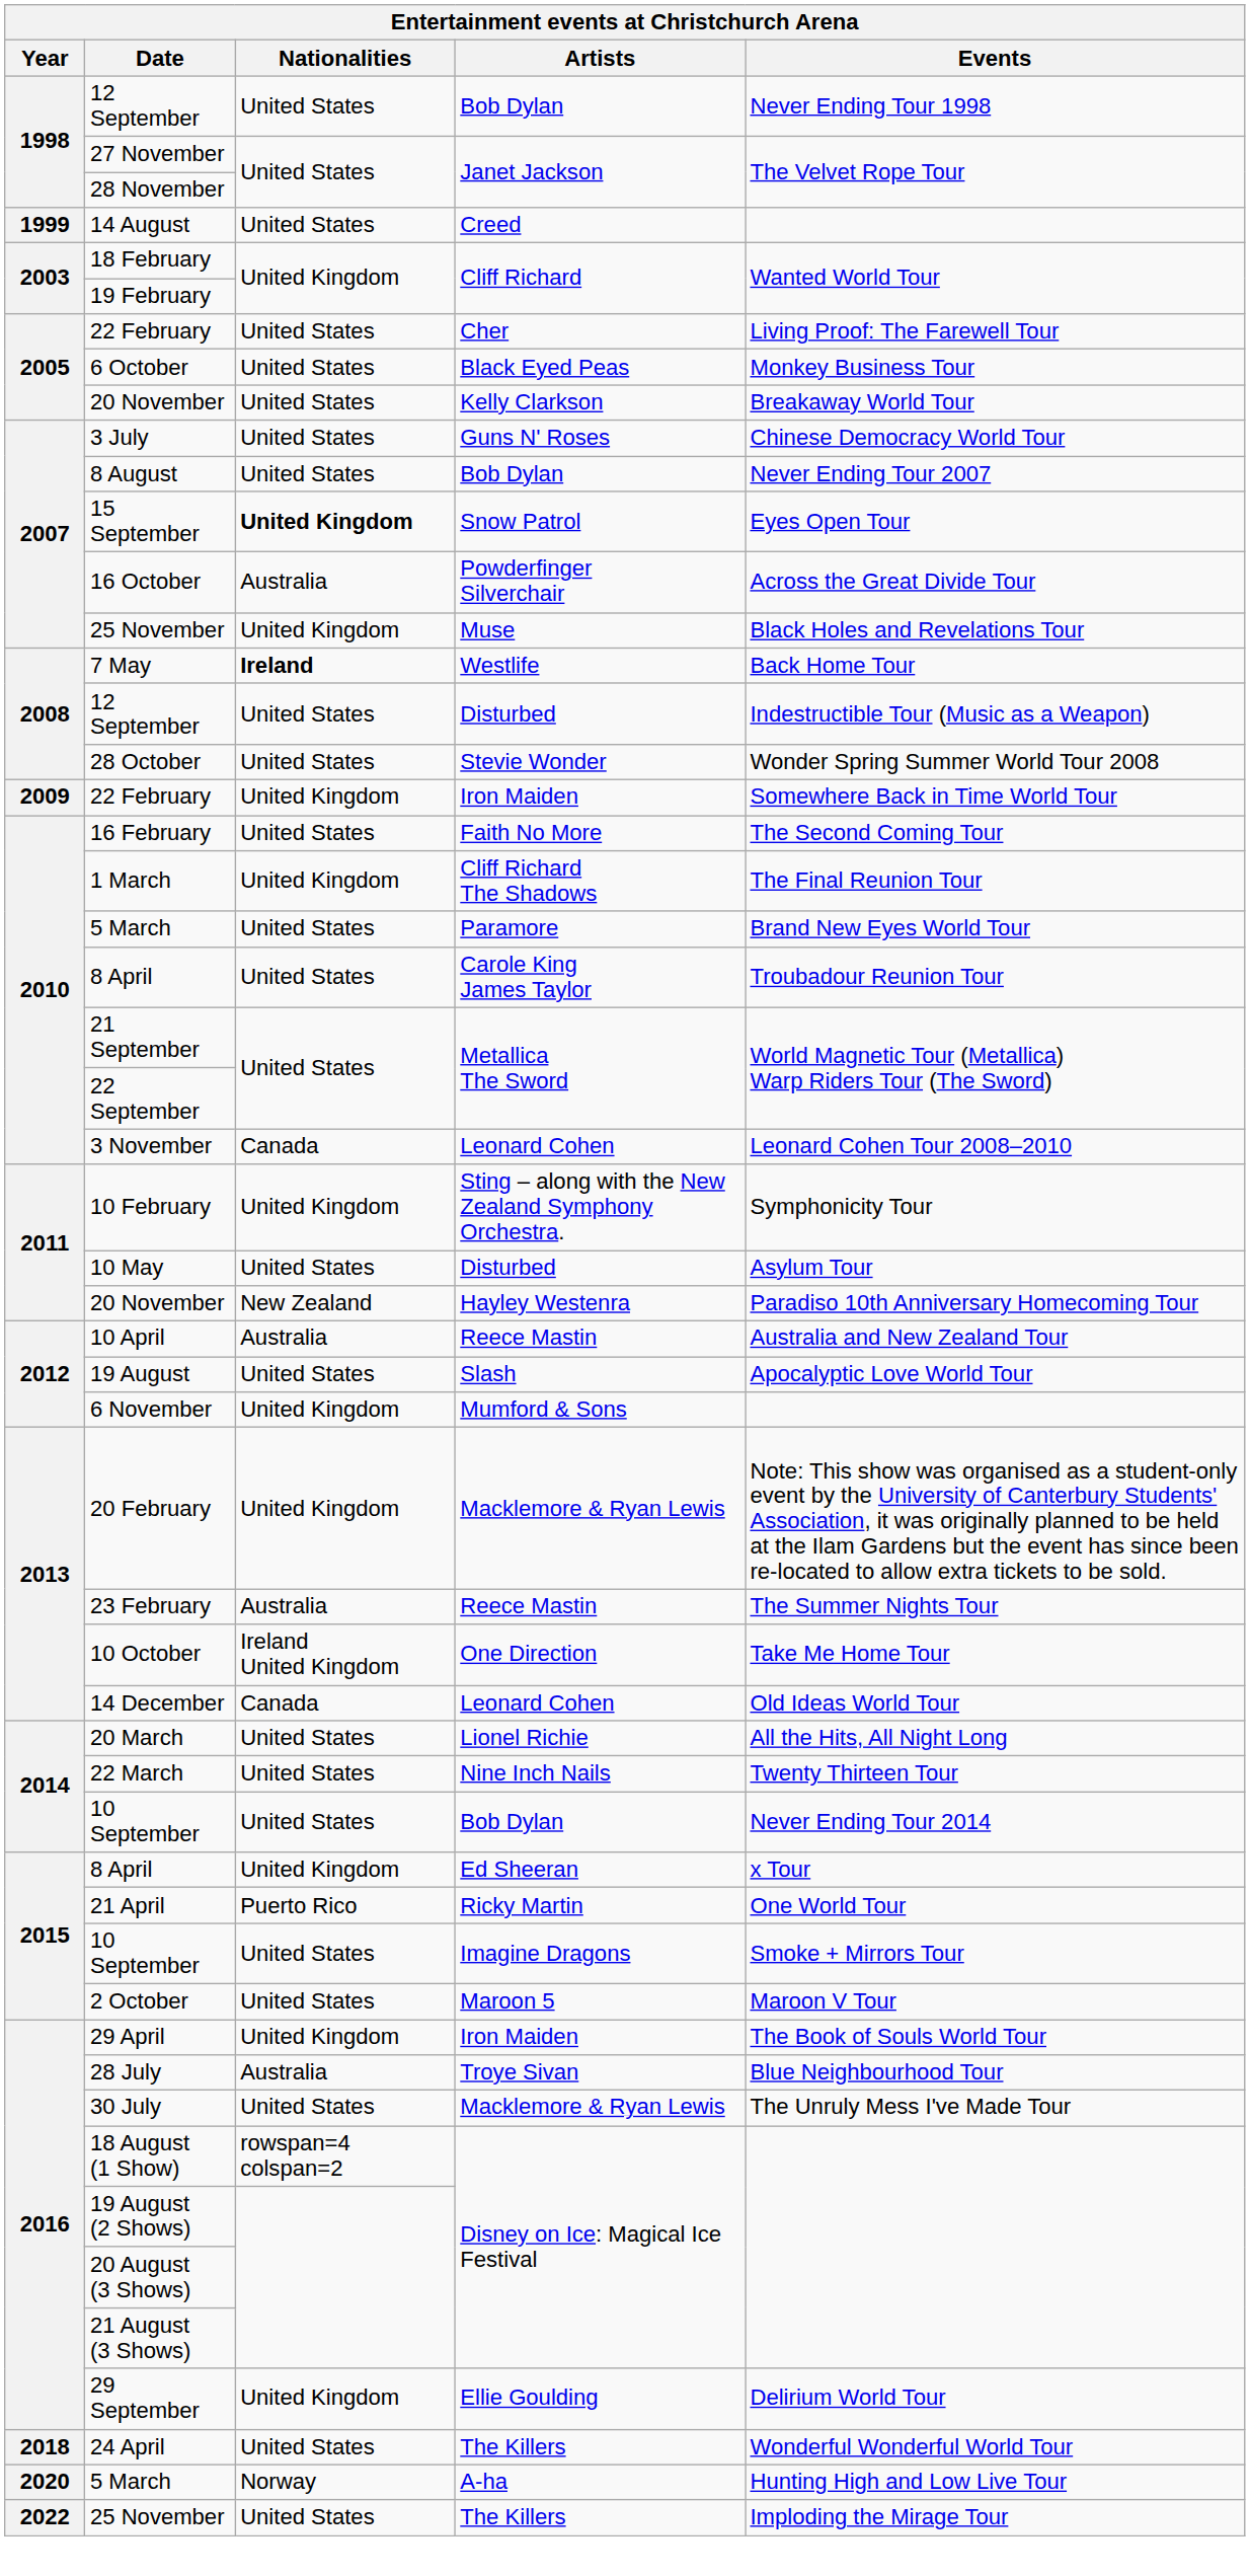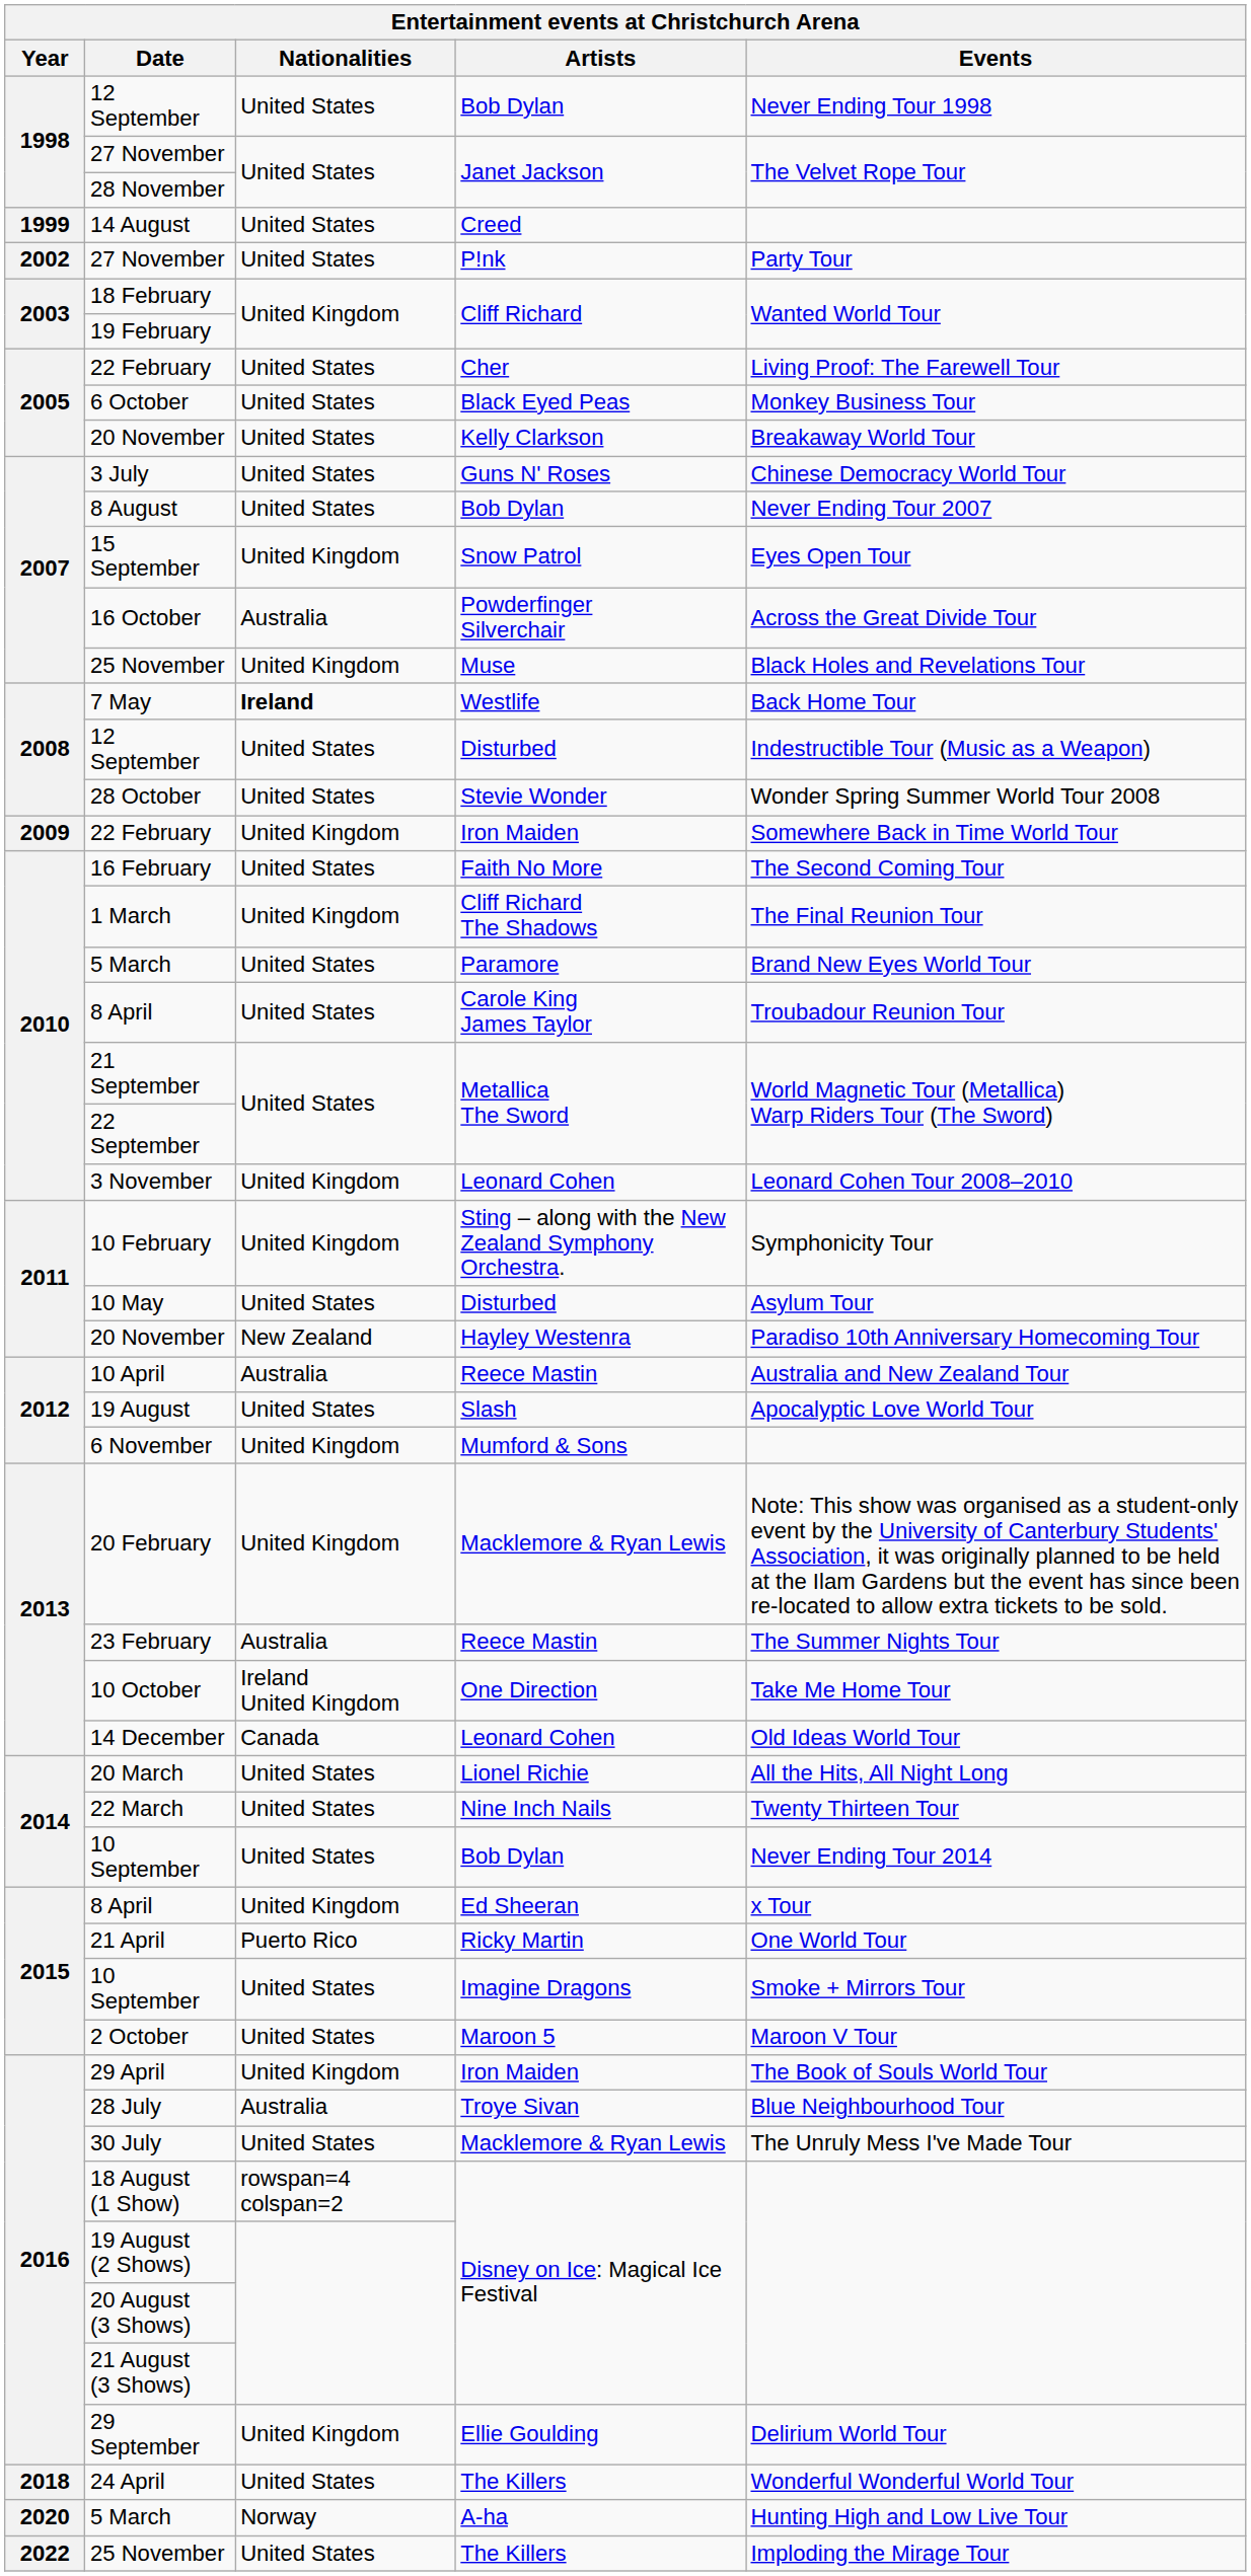+ row: 2002 | 27 November | United States | P!nk | Party Tour
15 September | Nationalities: bold -> normal
3 November | Nationalities: Canada -> United Kingdom
